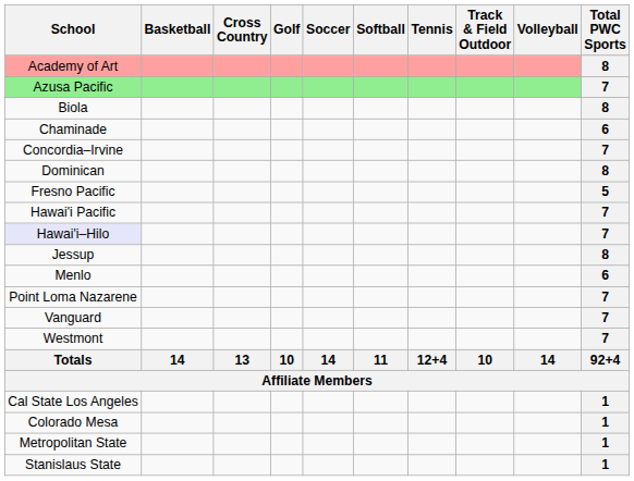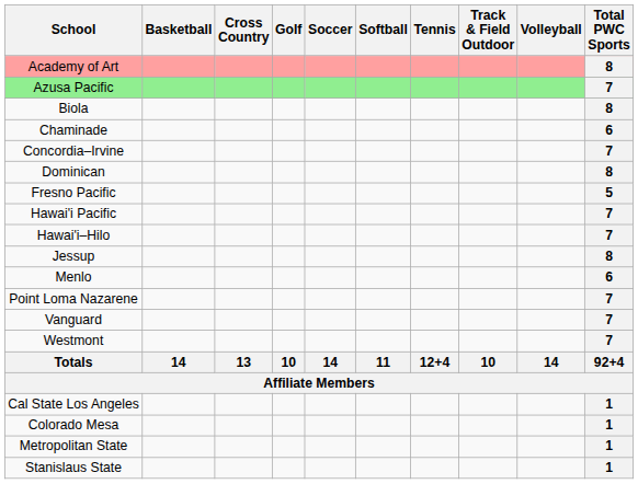Hawai'i–Hilo | School: lavender background -> no background
